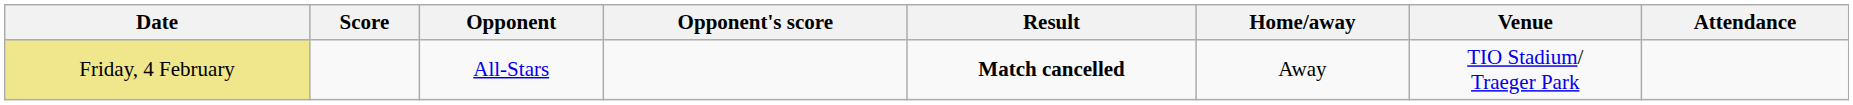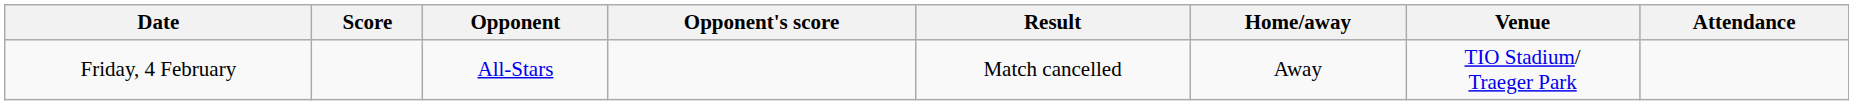row 2 | Date: khaki background -> no background
row 2 | Result: bold -> normal
